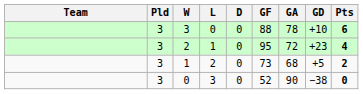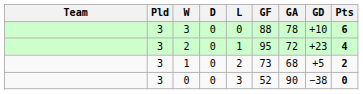columns swapped: D <-> L
